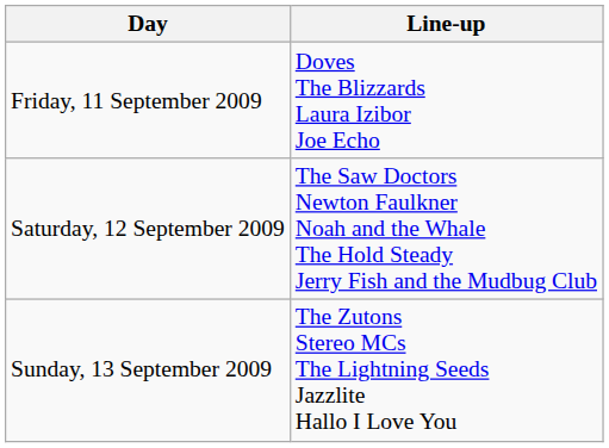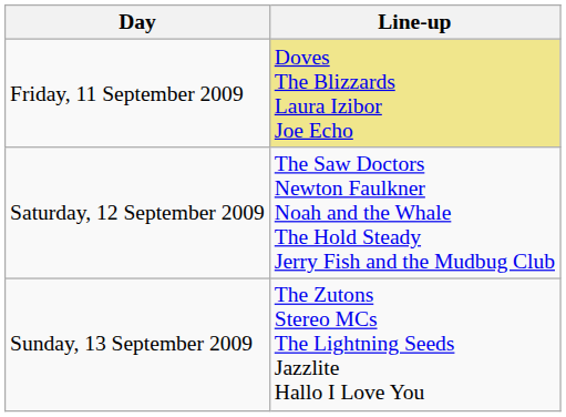Friday, 11 September 2009 | Line‑up: no background -> khaki background
